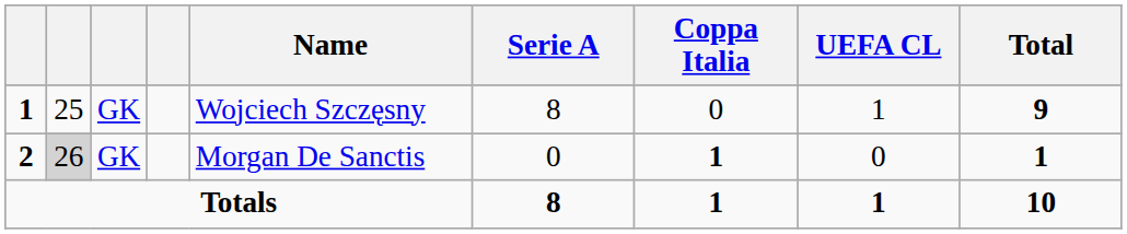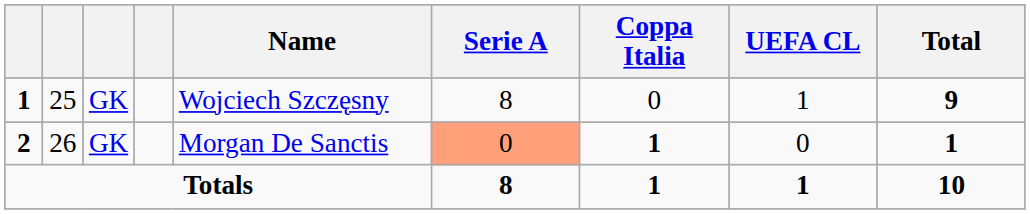2 | column 2: lightgrey background -> no background
2 | Serie A: no background -> lightsalmon background
